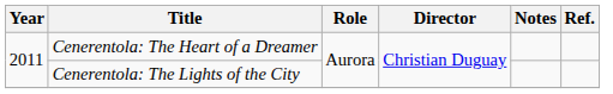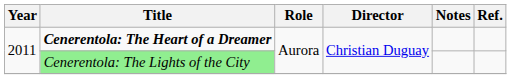Cenerentola: The Heart of a Dreamer | Title: normal -> bold
Cenerentola: The Lights of the City | Title: no background -> lightgreen background
